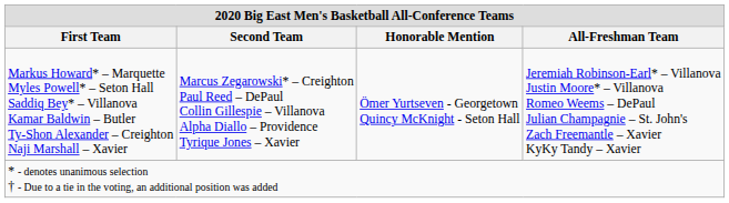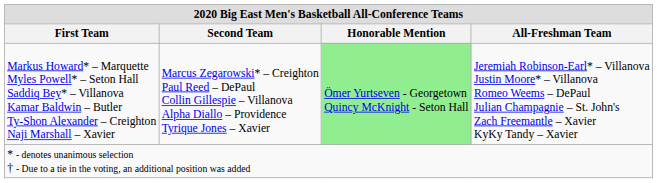row 3 | Honorable Mention: no background -> lightgreen background
